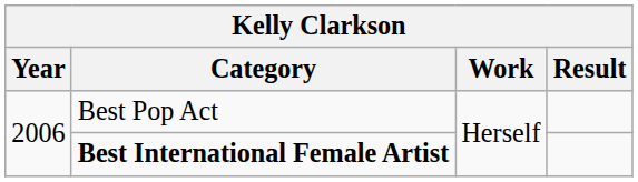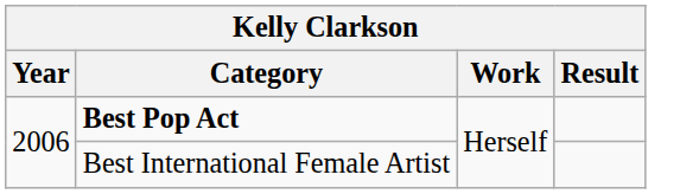Best Pop Act | Category: normal -> bold
Best International Female Artist | Category: bold -> normal
